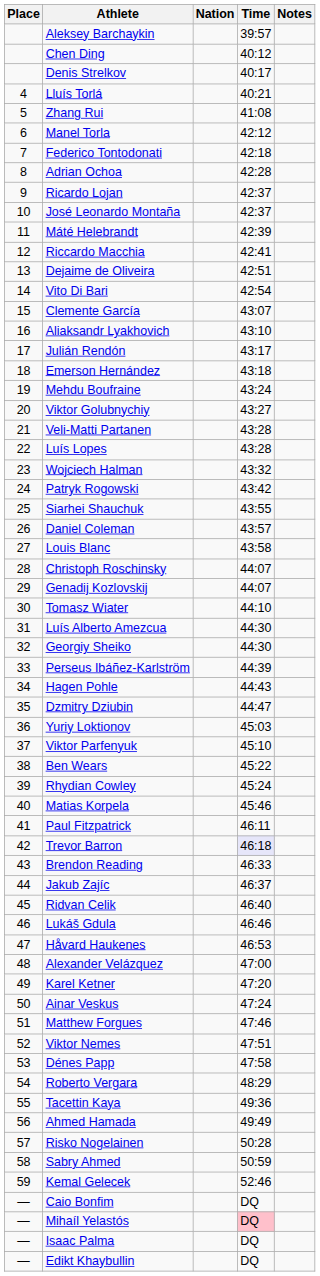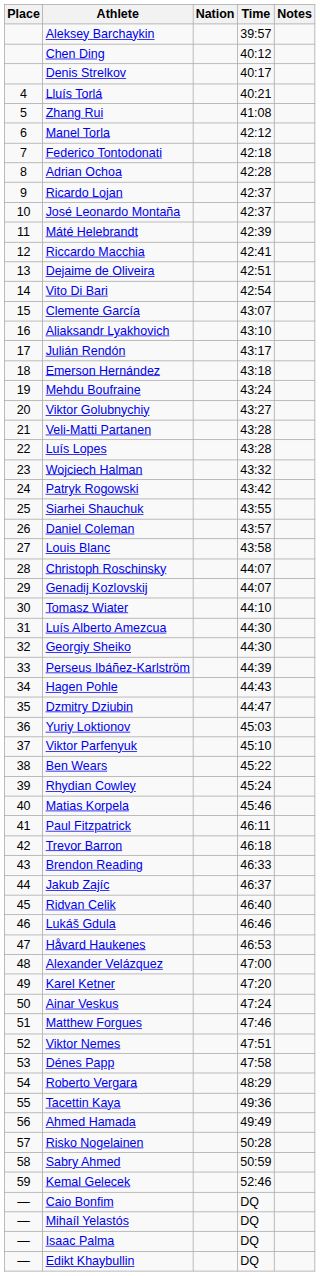Trevor Barron | Time: lavender background -> no background
Mihaíl Yelastós | Time: pink background -> no background
